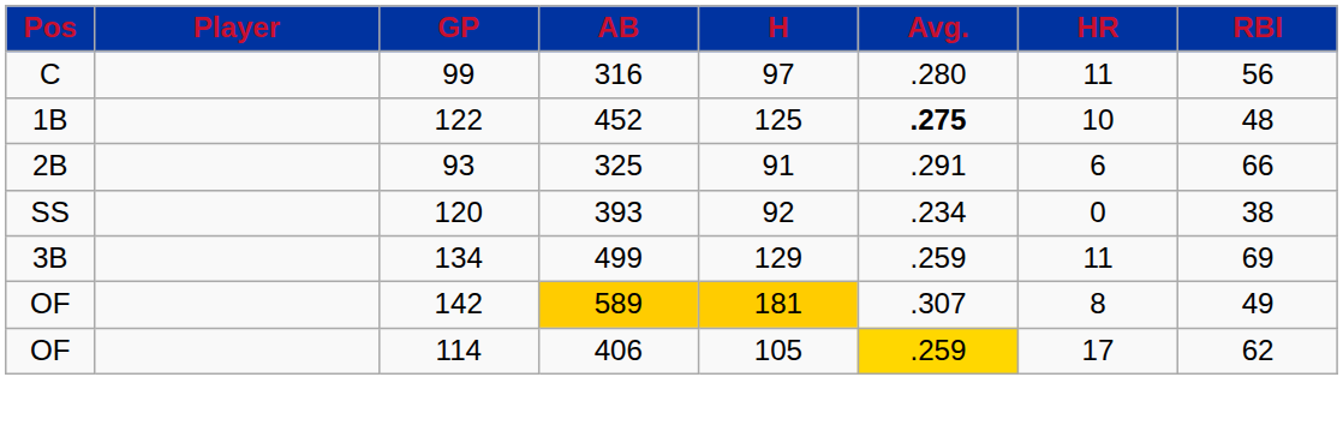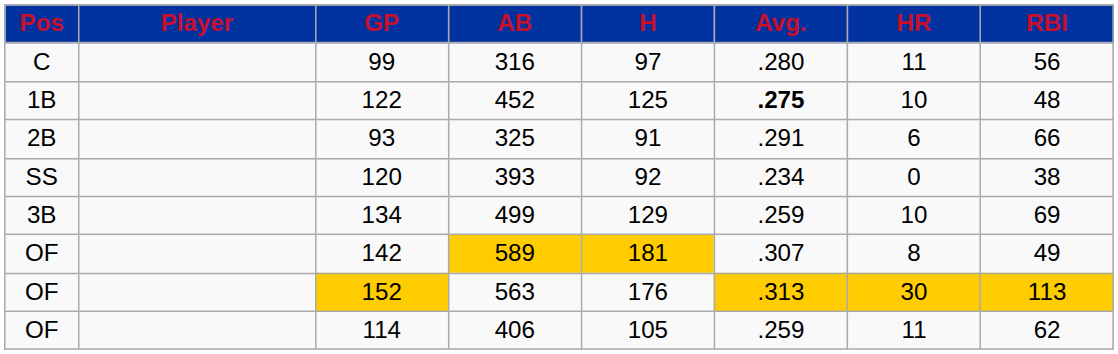134 | HR: 11 -> 10
+ row: OF | 152 | 563 | 176 | .313 | 30 | 113
114 | Avg.: gold background -> no background
114 | HR: 17 -> 11
